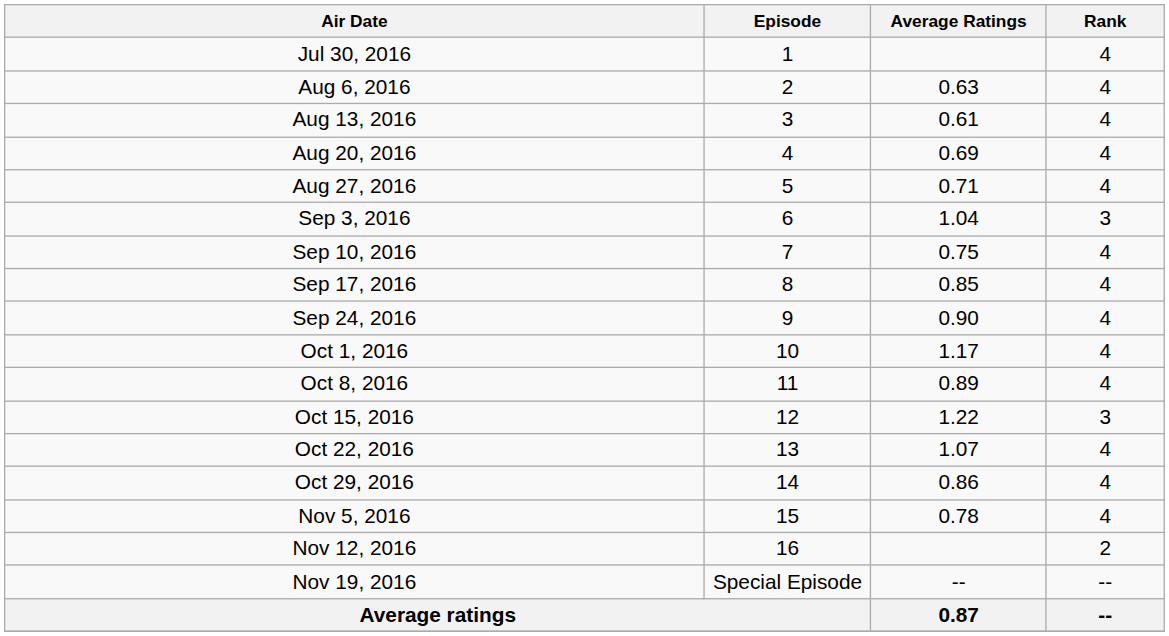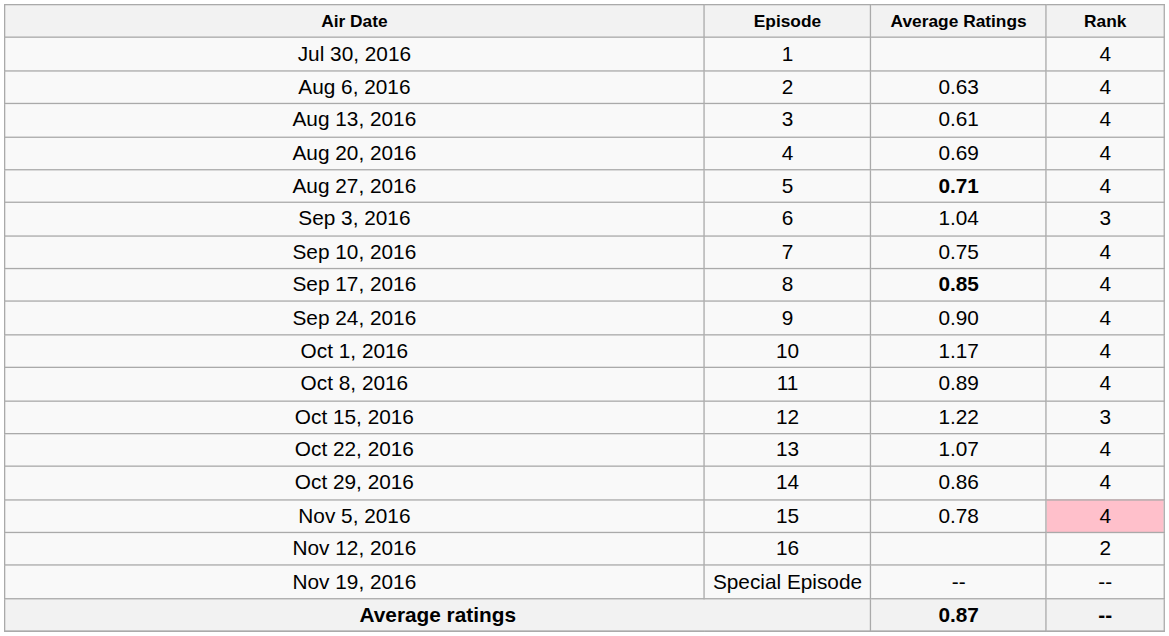Aug 27, 2016 | Average Ratings: normal -> bold
Sep 17, 2016 | Average Ratings: normal -> bold
Nov 5, 2016 | Rank: no background -> pink background
